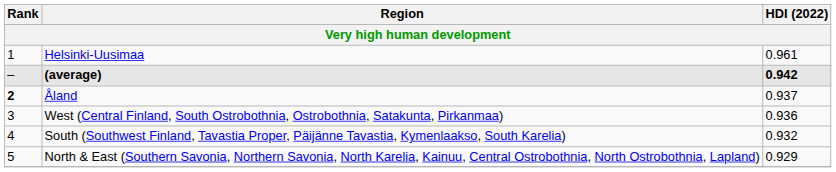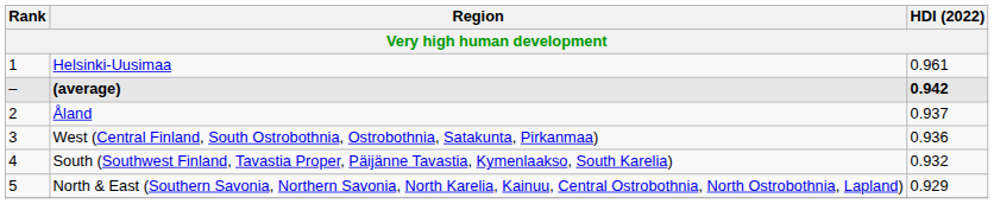Åland | Rank: bold -> normal
